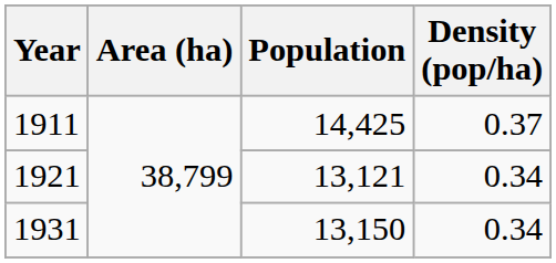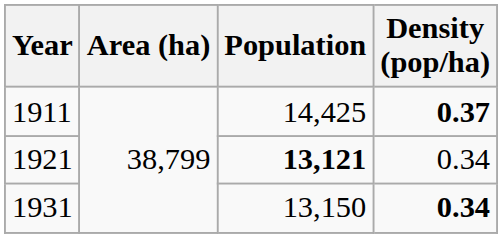1911 | Density (pop/ha): normal -> bold
1921 | Population: normal -> bold
1931 | Density (pop/ha): normal -> bold
